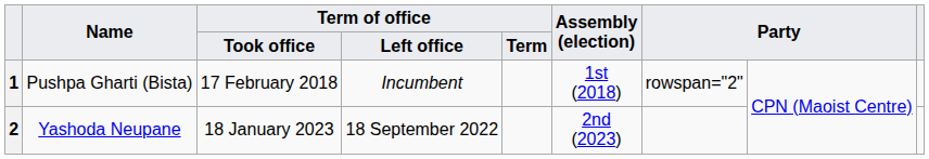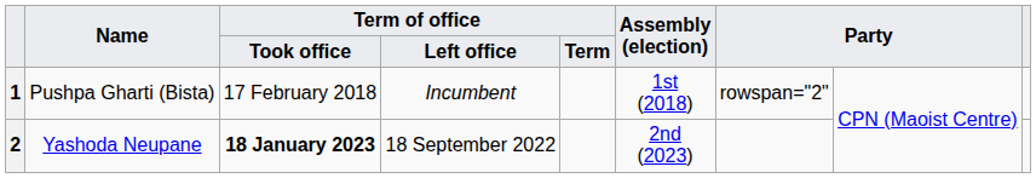2 | Term of office / Took office: normal -> bold
